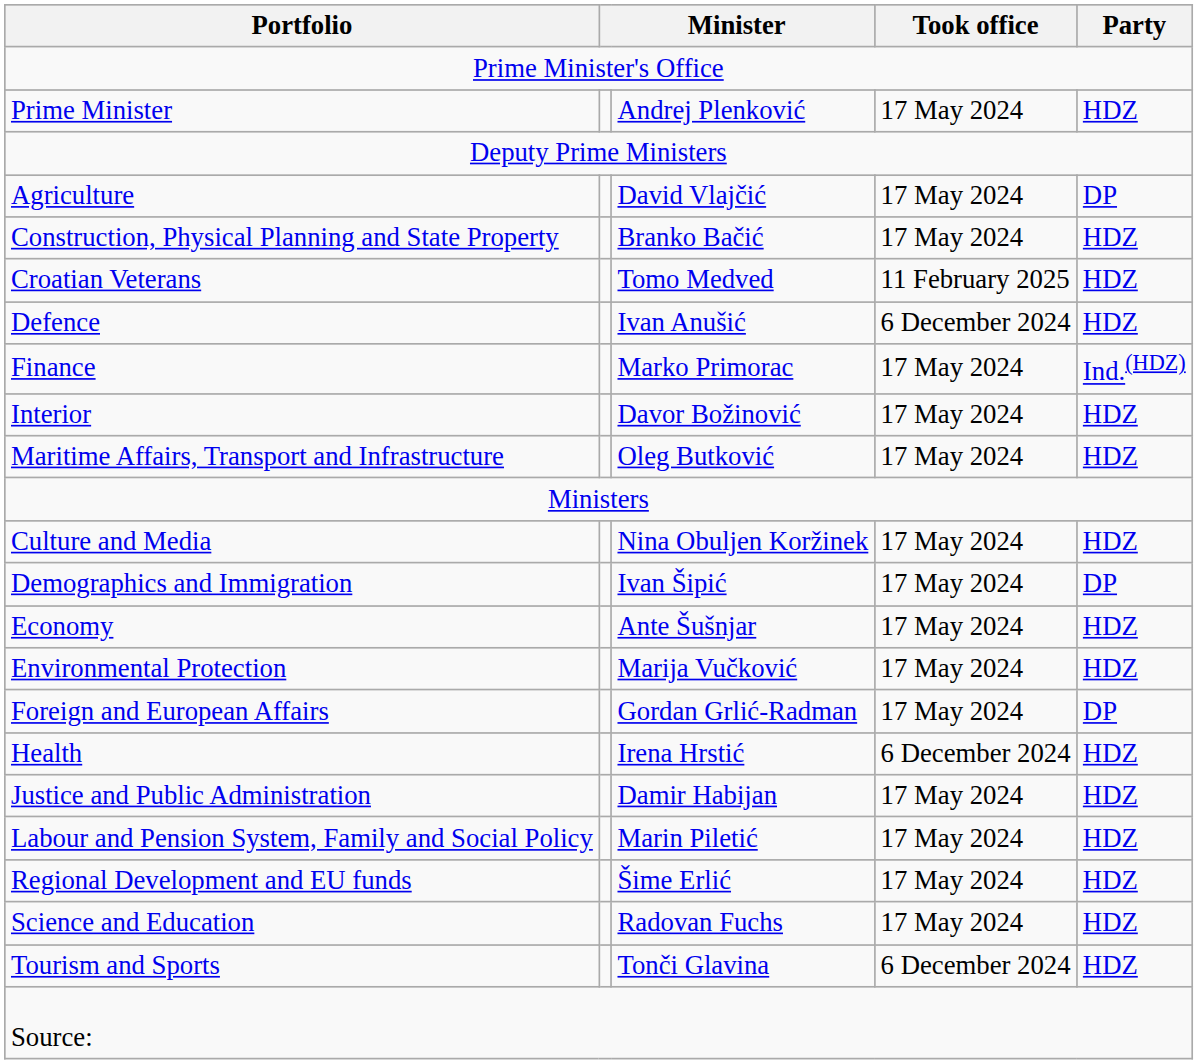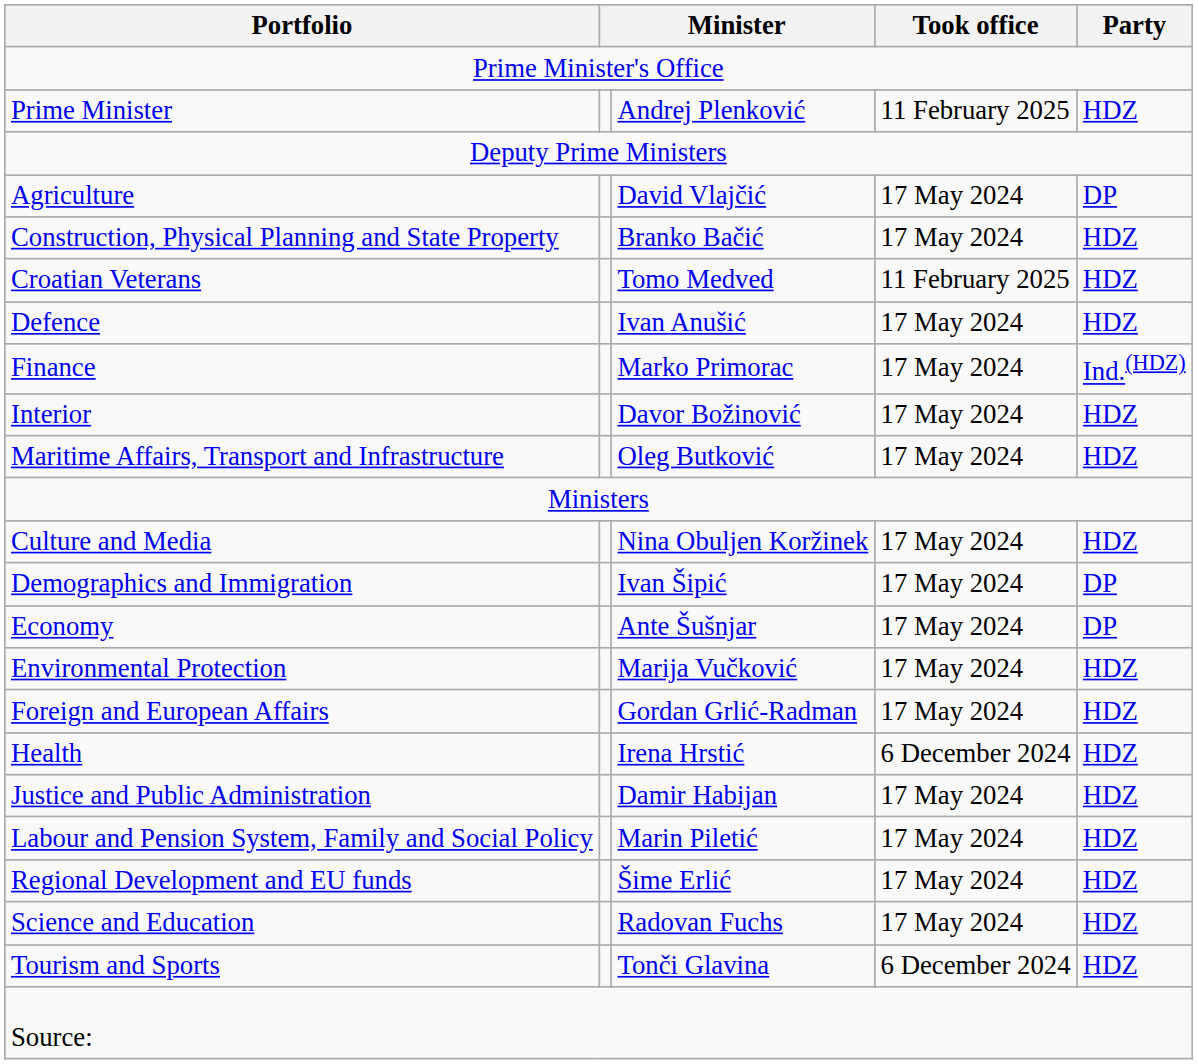Prime Minister | Took office: 17 May 2024 -> 11 February 2025
Defence | Took office: 6 December 2024 -> 17 May 2024
Economy | Party: HDZ -> DP
Foreign and European Affairs | Party: DP -> HDZ
